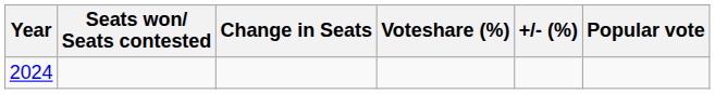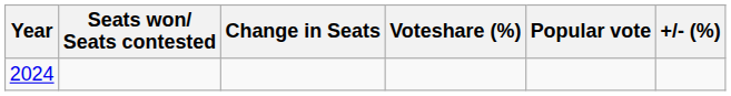columns swapped: +/- (%) <-> Popular vote
